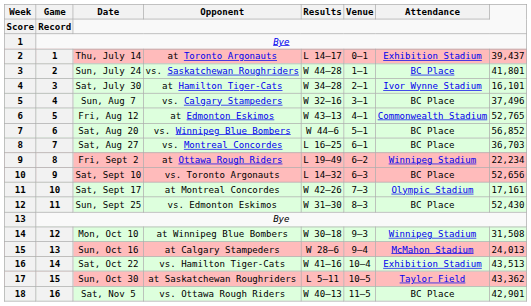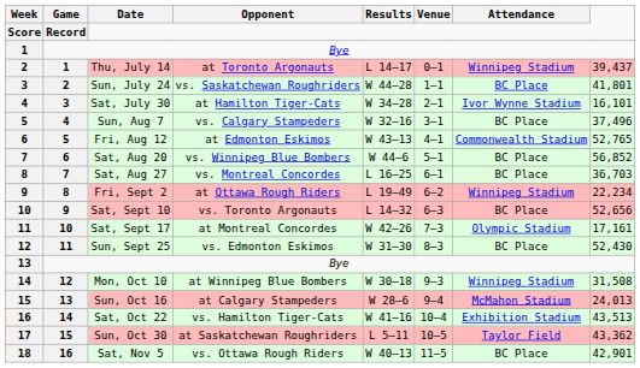Thu, July 14 | Attendance: Exhibition Stadium -> Winnipeg Stadium
